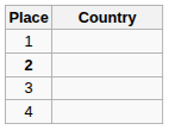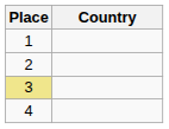2 | Place: bold -> normal
3 | Place: no background -> khaki background
